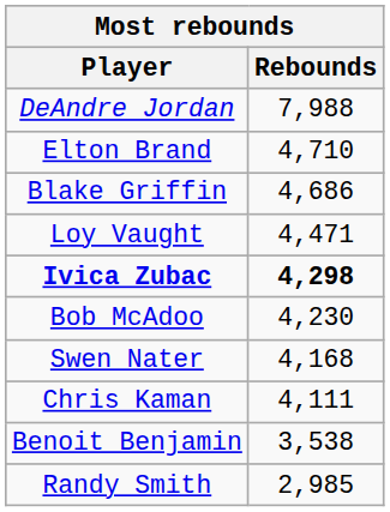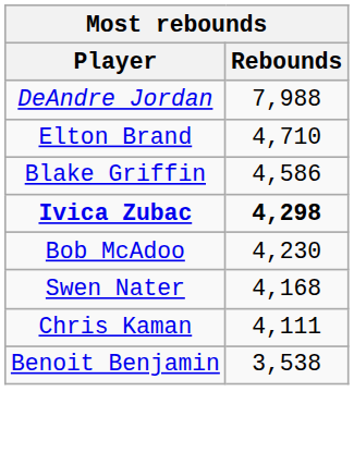Blake Griffin | Rebounds: 4,686 -> 4,586
- row: Loy Vaught | 4,471
- row: Randy Smith | 2,985
